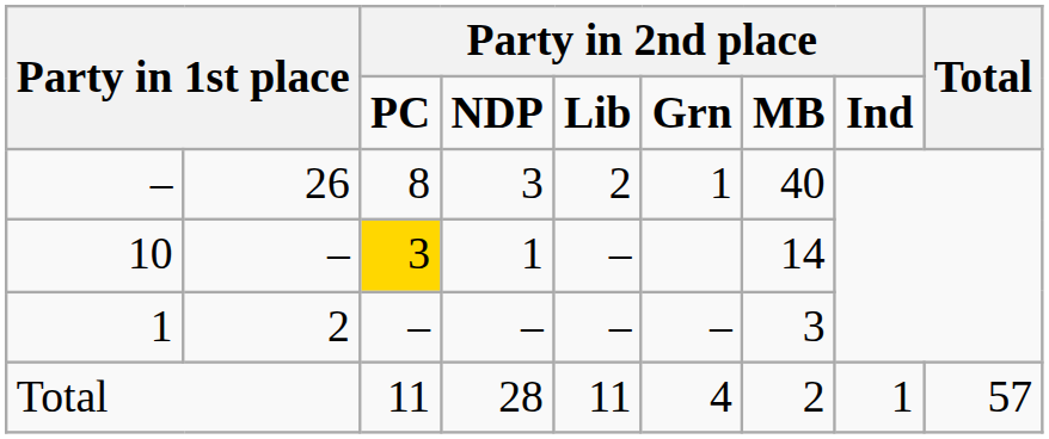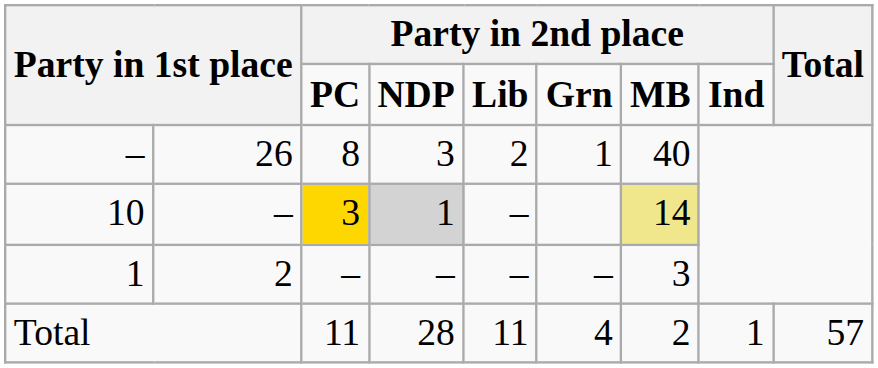10 | column 4: no background -> lightgrey background
10 | column 7: no background -> khaki background
